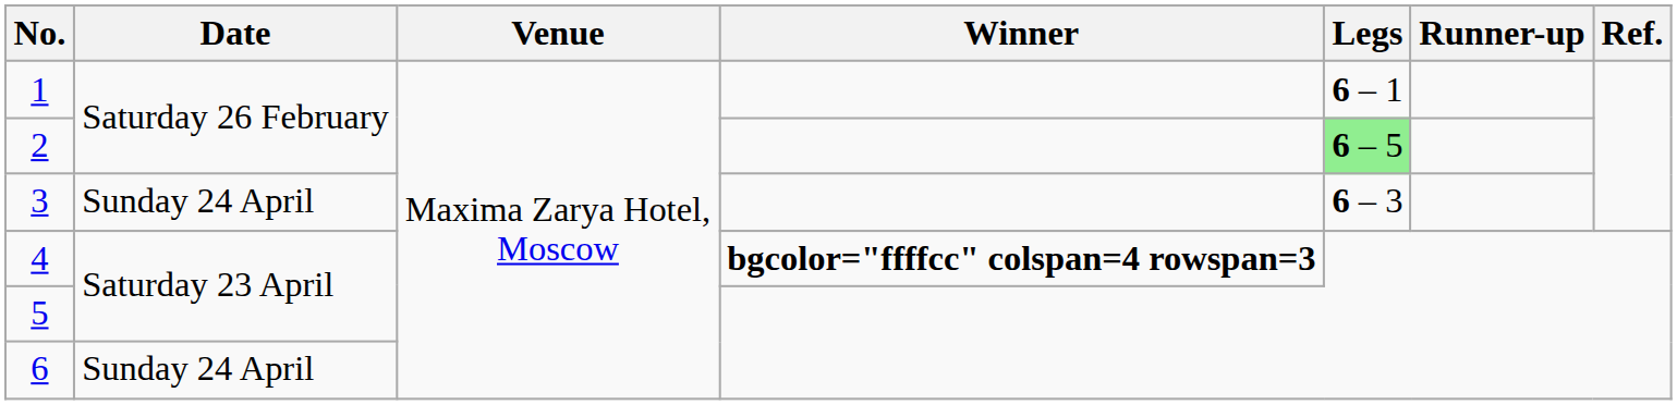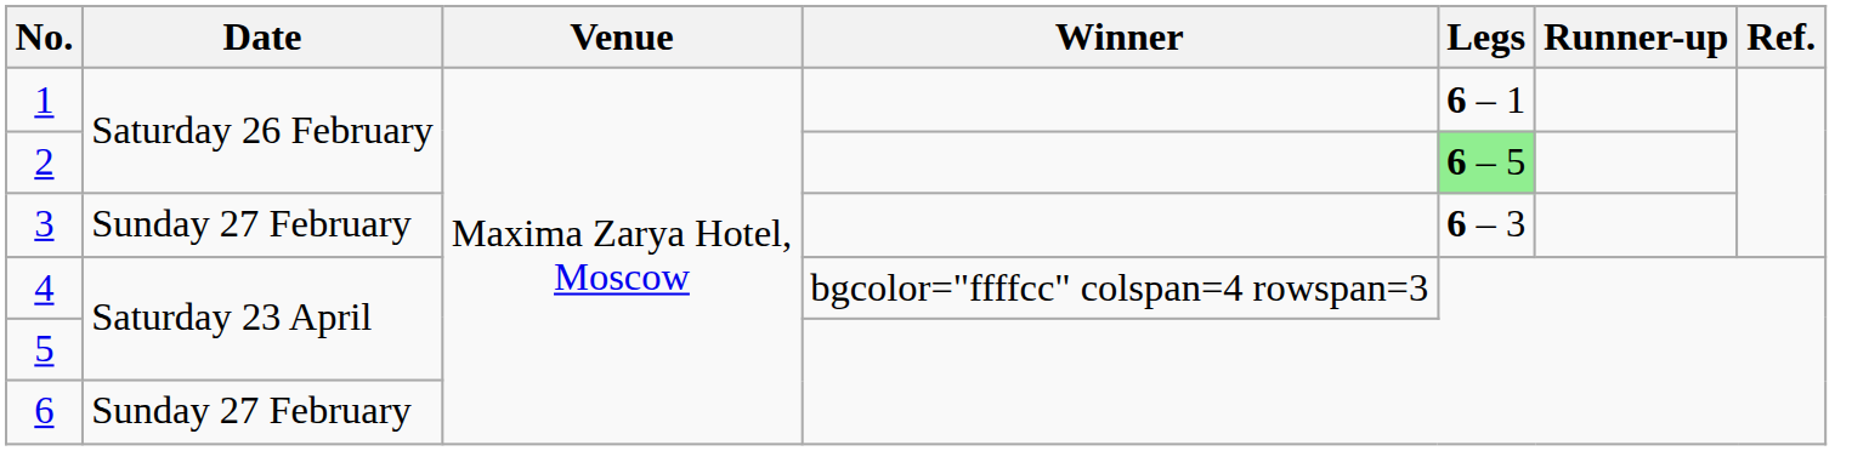3 | Date: Sunday 24 April -> Sunday 27 February
4 | Winner: bold -> normal
6 | Date: Sunday 24 April -> Sunday 27 February
